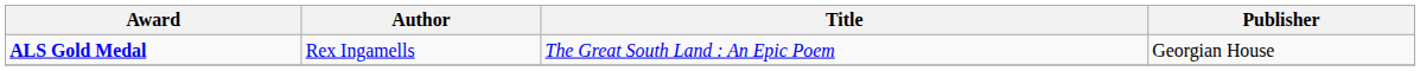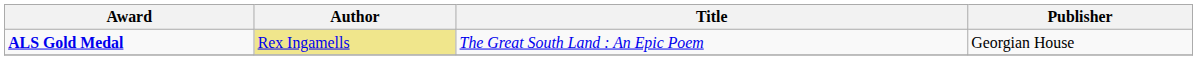ALS Gold Medal | Author: no background -> khaki background
